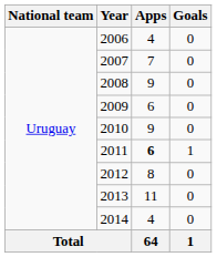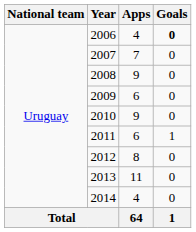2006 | Goals: normal -> bold
2011 | Apps: bold -> normal
